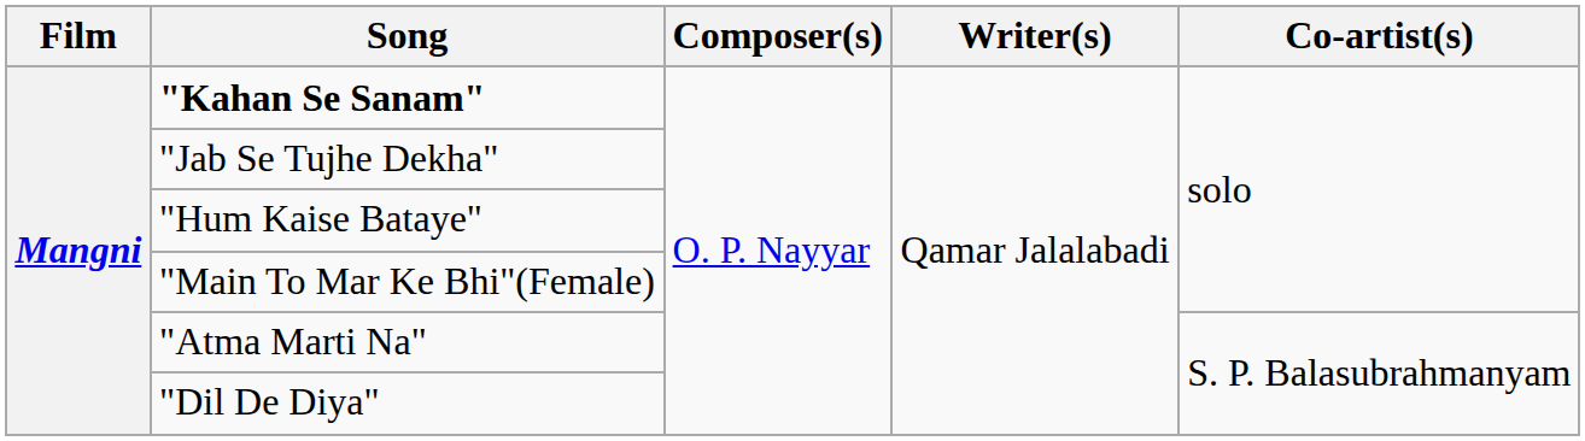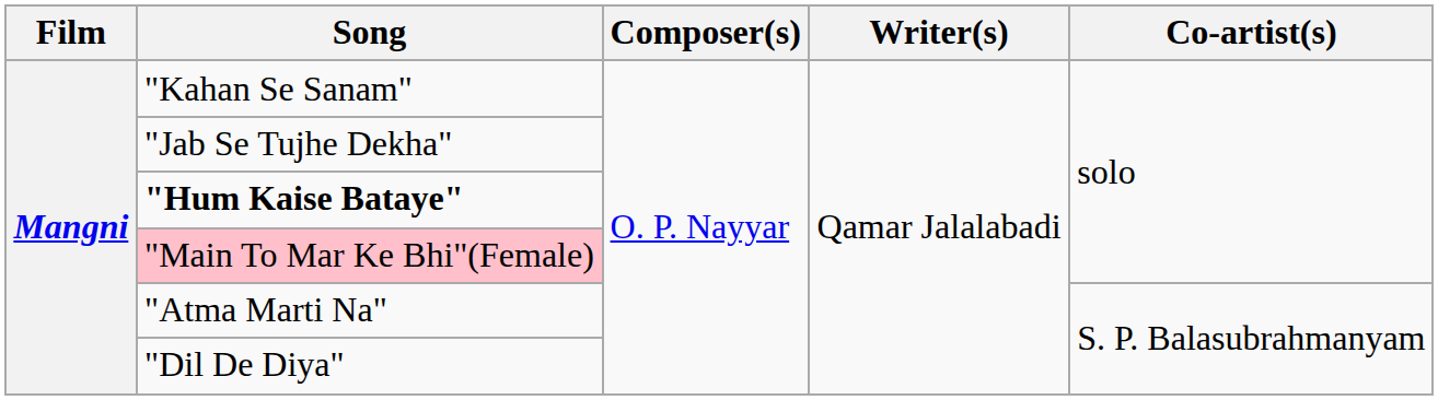"Kahan Se Sanam" | Song: bold -> normal
"Hum Kaise Bataye" | Song: normal -> bold
"Main To Mar Ke Bhi"(Female) | Song: no background -> pink background
